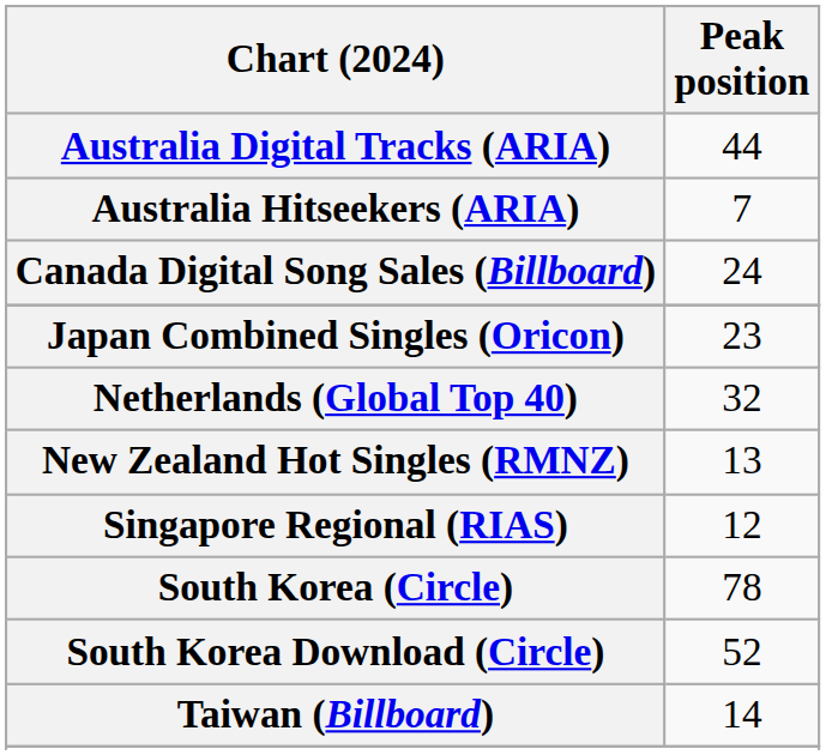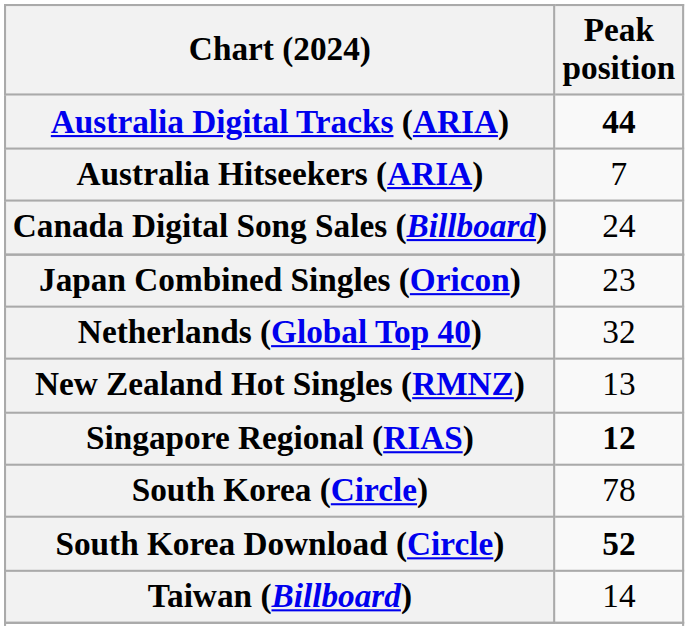Australia Digital Tracks (ARIA) | Peak position: normal -> bold
Singapore Regional (RIAS) | Peak position: normal -> bold
South Korea Download (Circle) | Peak position: normal -> bold
